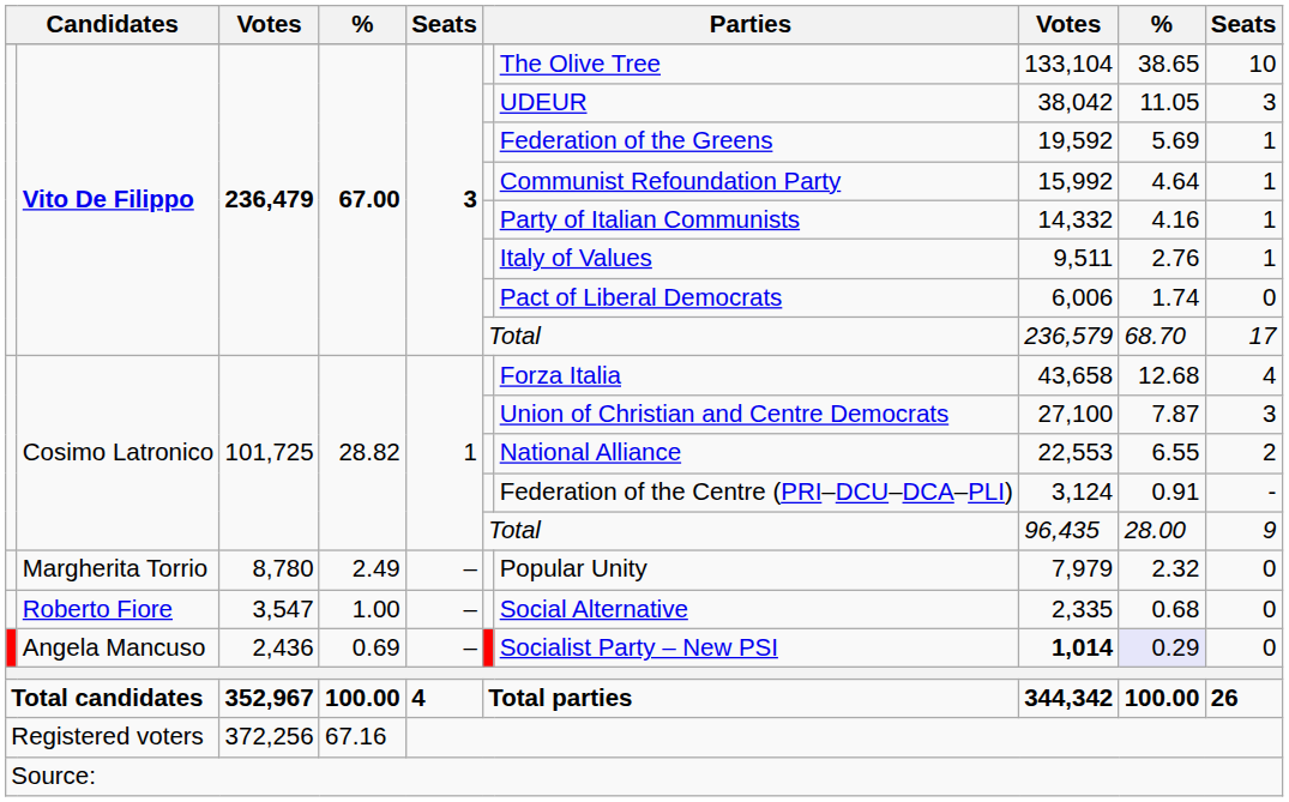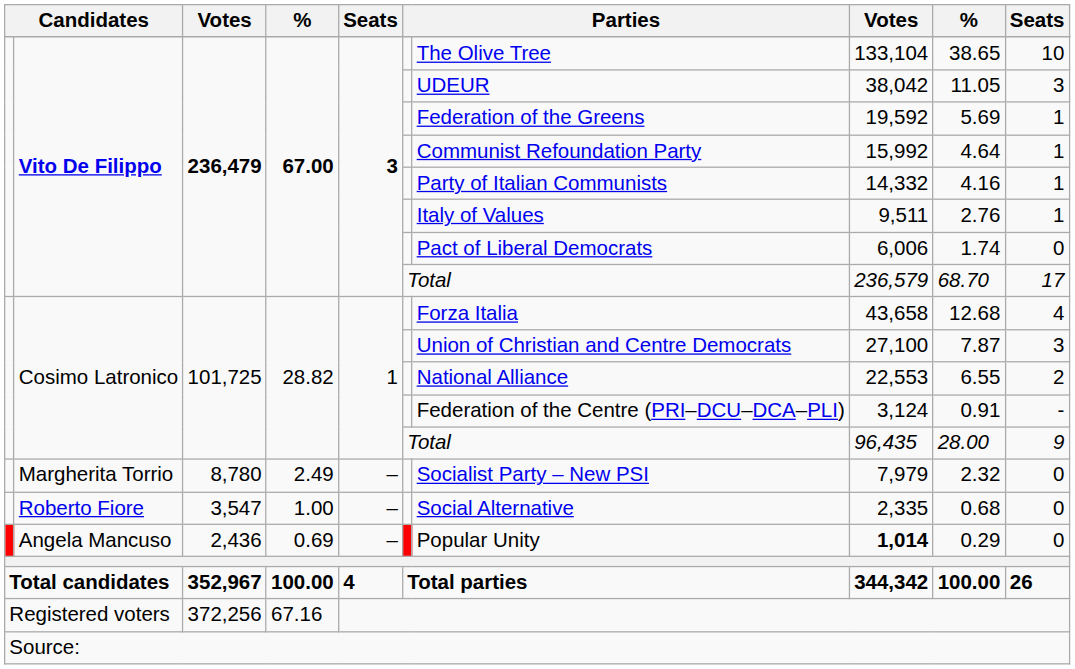Margherita Torrio | column 7: Popular Unity -> Socialist Party – New PSI
Angela Mancuso | column 7: Socialist Party – New PSI -> Popular Unity
Angela Mancuso | column 9: lavender background -> no background
